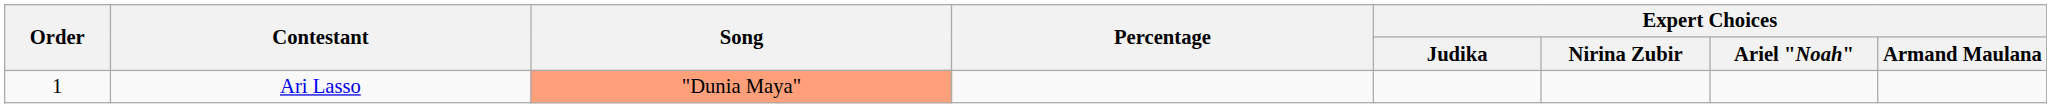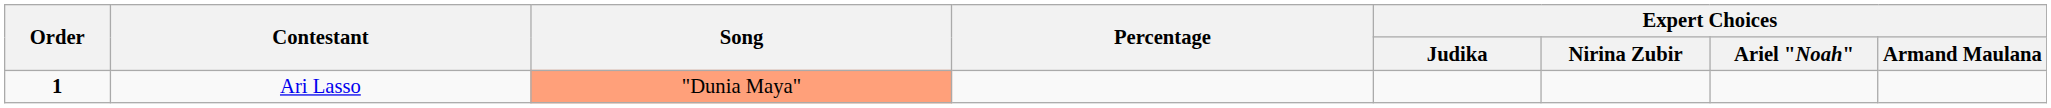Ari Lasso | Order: normal -> bold
